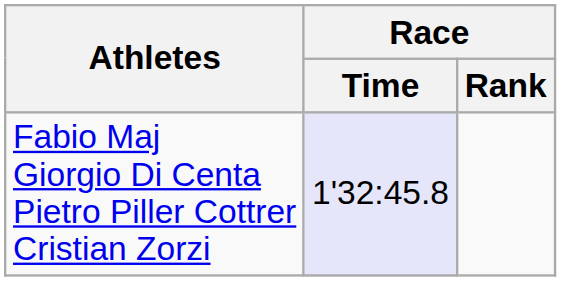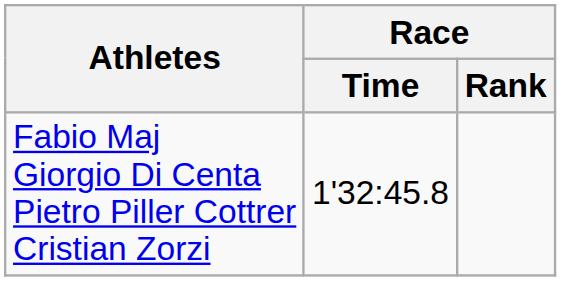row 3 | Race / Time: lavender background -> no background
